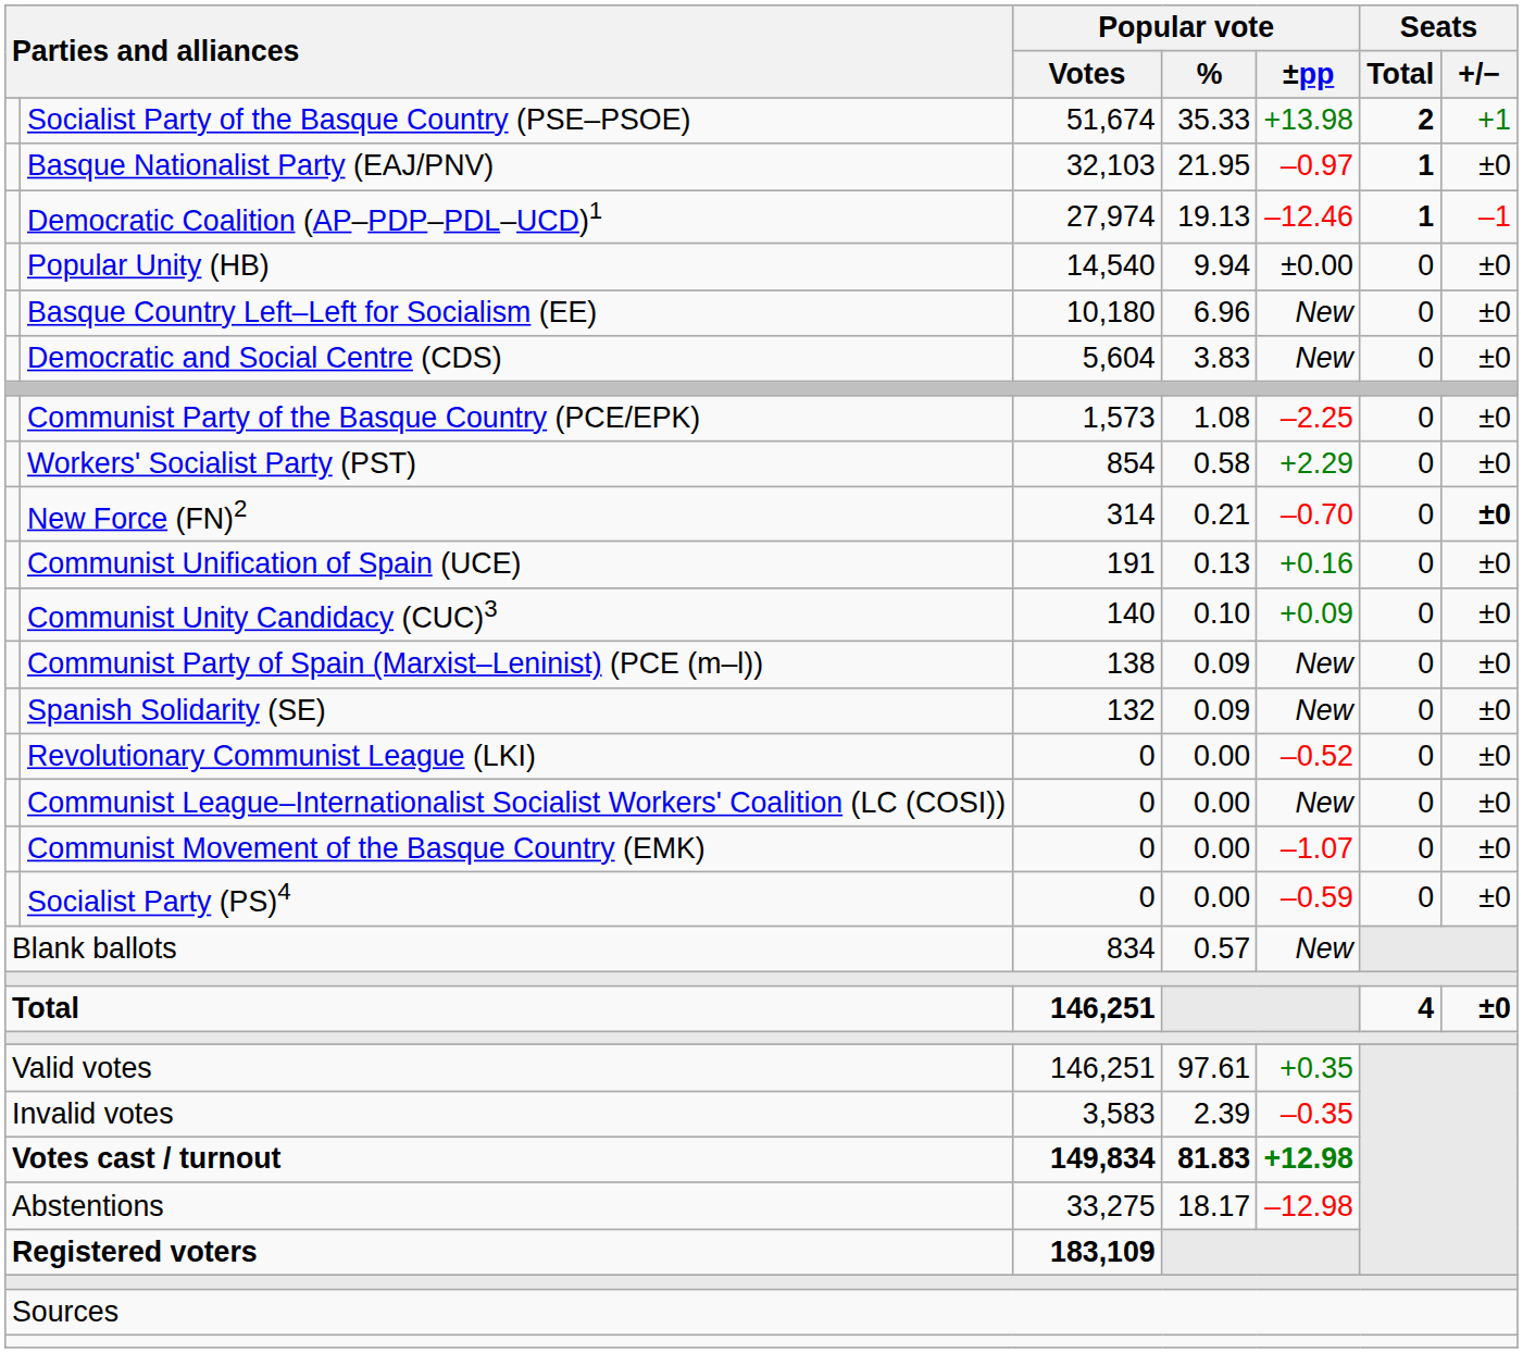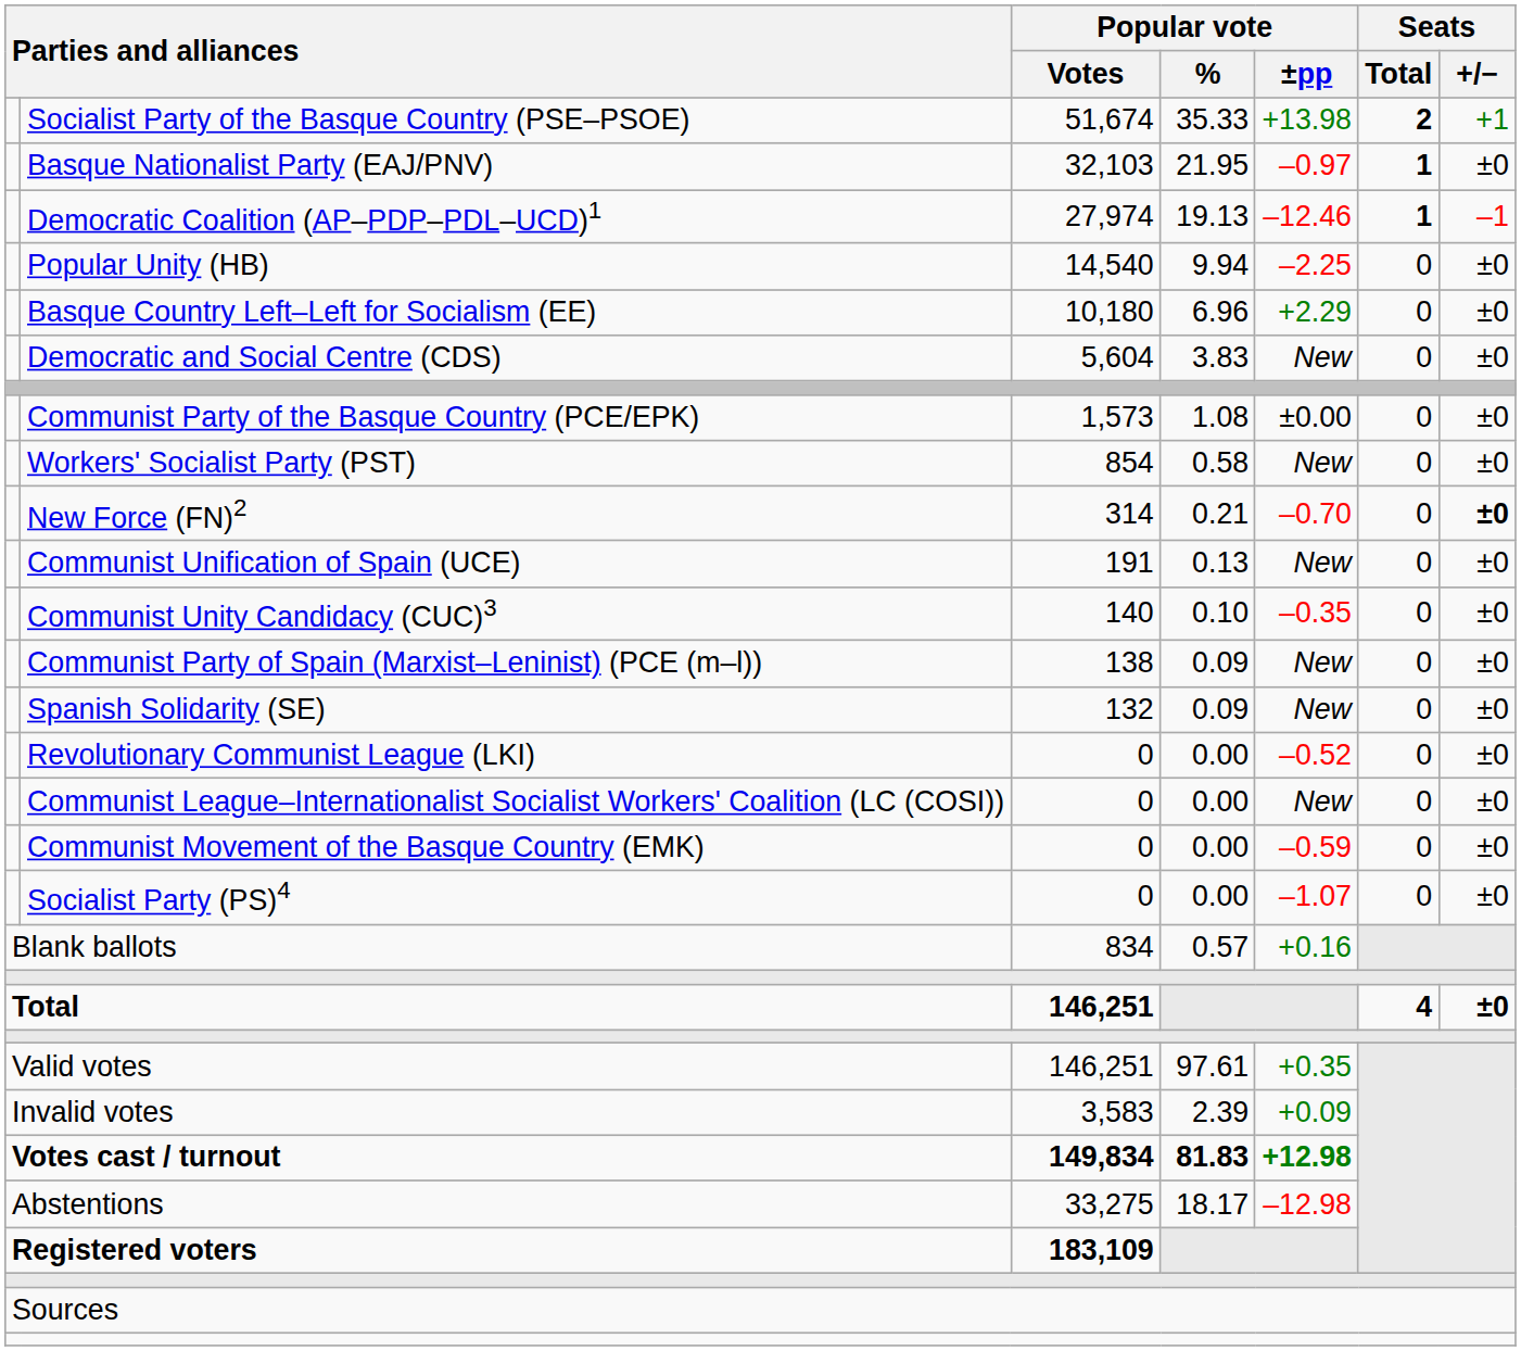Popular Unity (HB) | Popular vote / ±pp: ±0.00 -> –2.25
Basque Country Left–Left for Socialism (EE) | Popular vote / ±pp: New -> +2.29
Communist Party of the Basque Country (PCE/EPK) | Popular vote / ±pp: –2.25 -> ±0.00
Workers' Socialist Party (PST) | Popular vote / ±pp: +2.29 -> New
Communist Unification of Spain (UCE) | Popular vote / ±pp: +0.16 -> New
Communist Unity Candidacy (CUC)3 | Popular vote / ±pp: +0.09 -> –0.35
Communist Movement of the Basque Country (EMK) | Popular vote / ±pp: –1.07 -> –0.59
Socialist Party (PS)4 | Popular vote / ±pp: –0.59 -> –1.07
Blank ballots | Popular vote / ±pp: New -> +0.16
Invalid votes | Popular vote / ±pp: –0.35 -> +0.09
